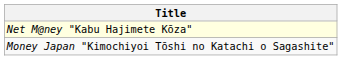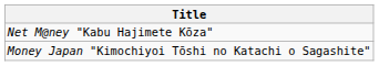row 2 | column 1: lightyellow background -> no background
